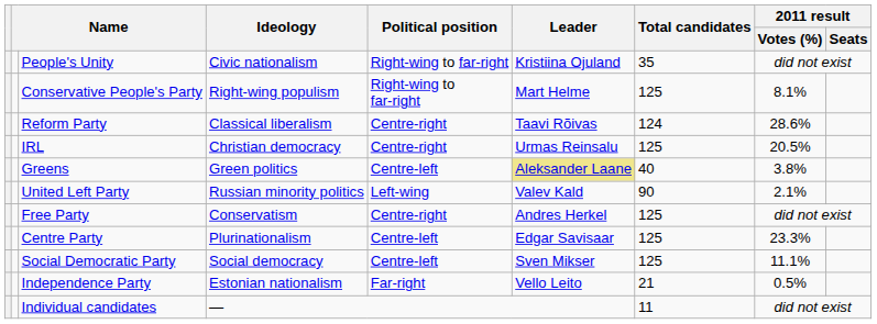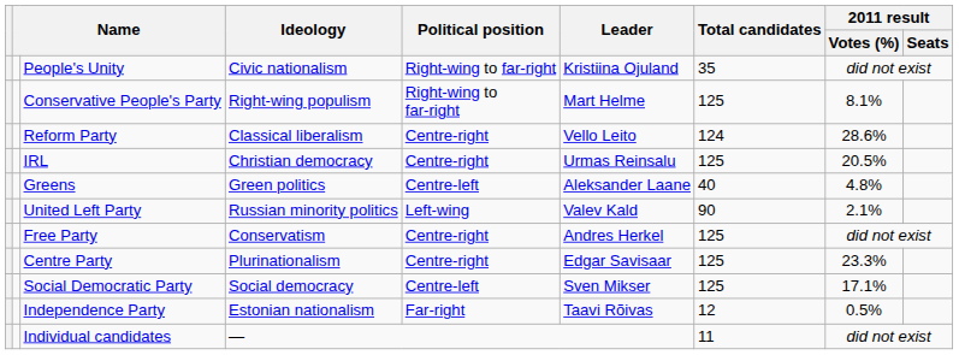Reform Party | Leader: Taavi Rõivas -> Vello Leito
Greens | Leader: khaki background -> no background
Greens | 2011 result / Votes (%): 3.8% -> 4.8%
Centre Party | Political position: Centre-left -> Centre-right
Social Democratic Party | 2011 result / Votes (%): 11.1% -> 17.1%
Independence Party | Leader: Vello Leito -> Taavi Rõivas
Independence Party | Total candidates: 21 -> 12
